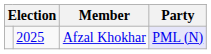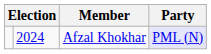Afzal Khokhar | column 2: 2025 -> 2024
